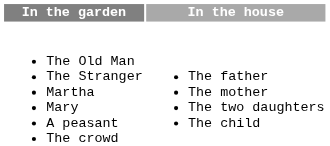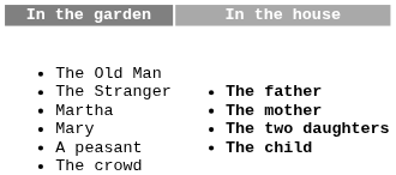The Old Man The Stranger Martha Mary A peasant The crowd | In the house: normal -> bold
